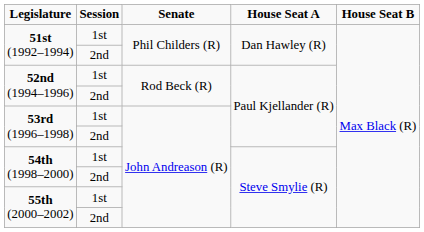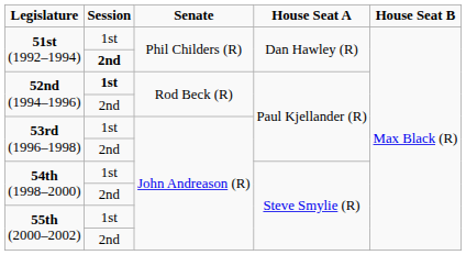51st (1992–1994) / 2nd | Session: normal -> bold
52nd (1994–1996) / 1st | Session: normal -> bold
